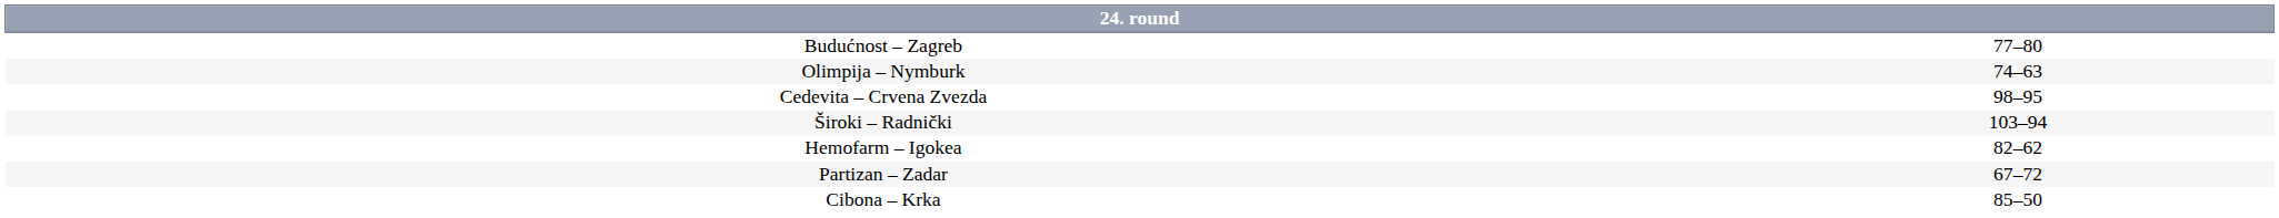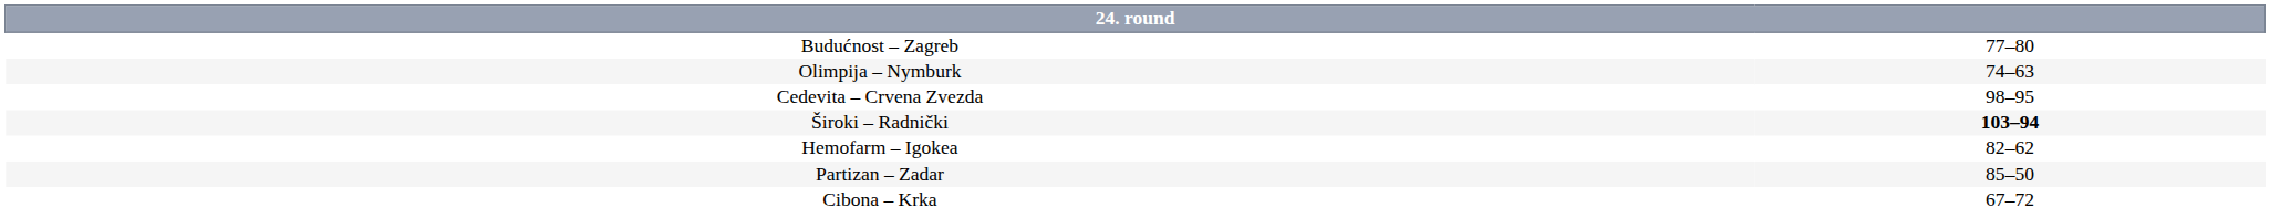Široki – Radnički | column 2: normal -> bold
Partizan – Zadar | column 2: 67–72 -> 85–50
Cibona – Krka | column 2: 85–50 -> 67–72
